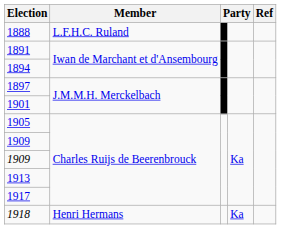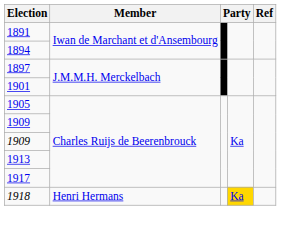- row: 1888 | L.F.H.C. Ruland
1918 | column 4: no background -> gold background
